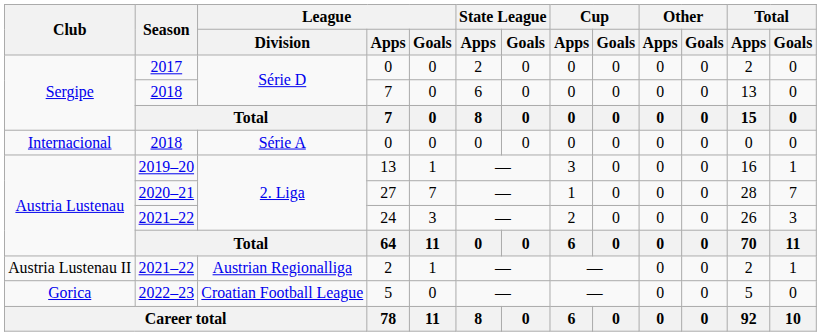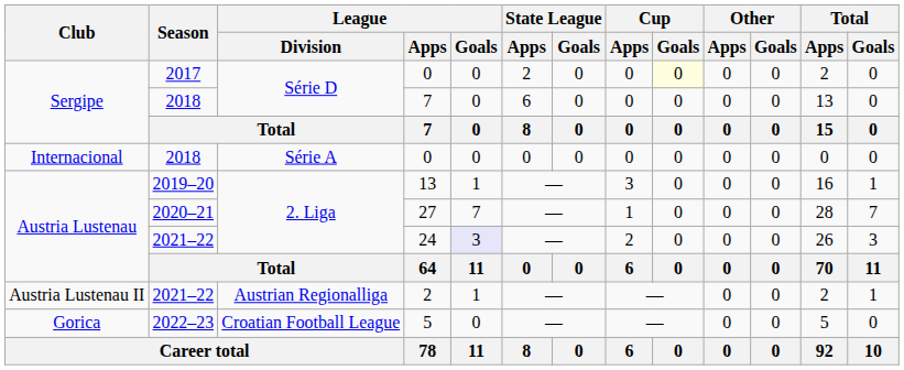2017 / 0 | Cup / Goals: no background -> lightyellow background
24 | League / Goals: no background -> lavender background
